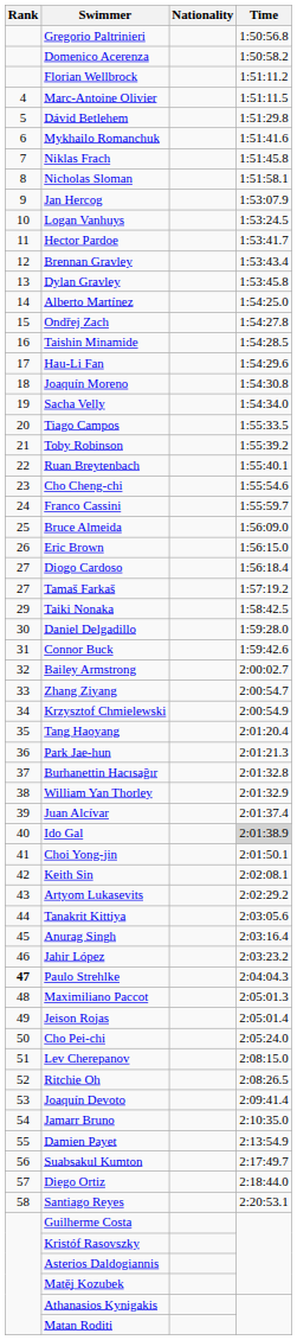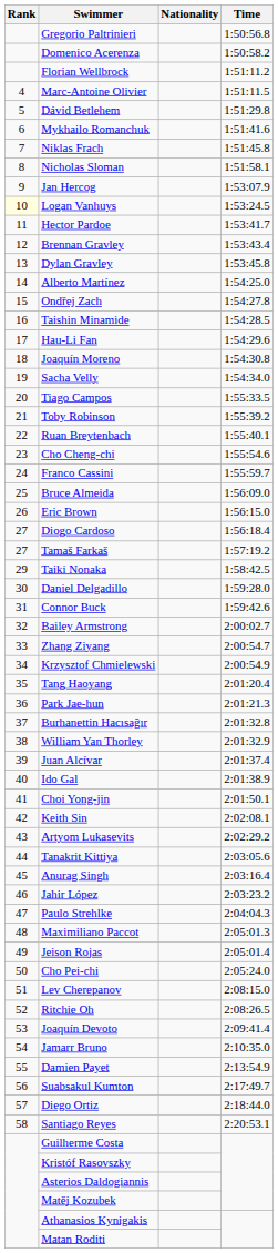Logan Vanhuys | Rank: no background -> lightyellow background
Ido Gal | Time: lightgrey background -> no background
Paulo Strehlke | Rank: bold -> normal
